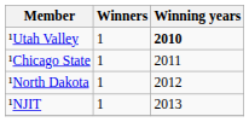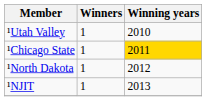¹Utah Valley | Winning years: bold -> normal
¹Chicago State | Winning years: no background -> gold background
